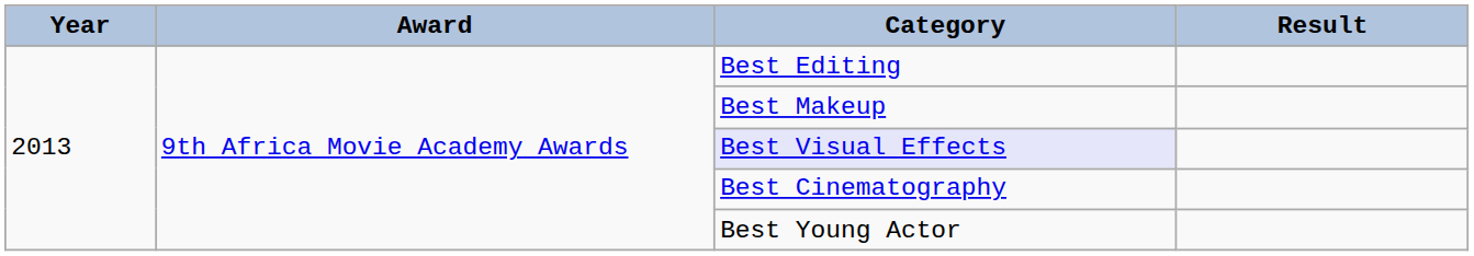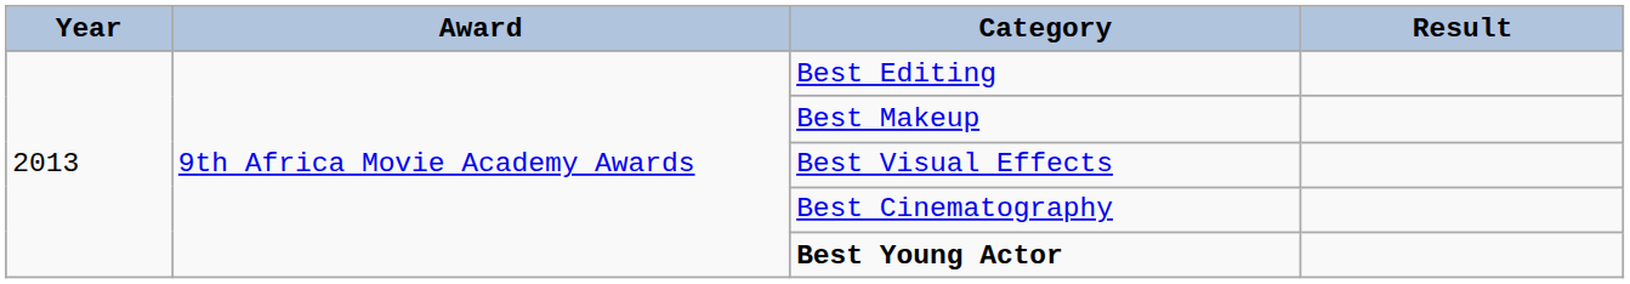Best Visual Effects | Category: lavender background -> no background
Best Young Actor | Category: normal -> bold
